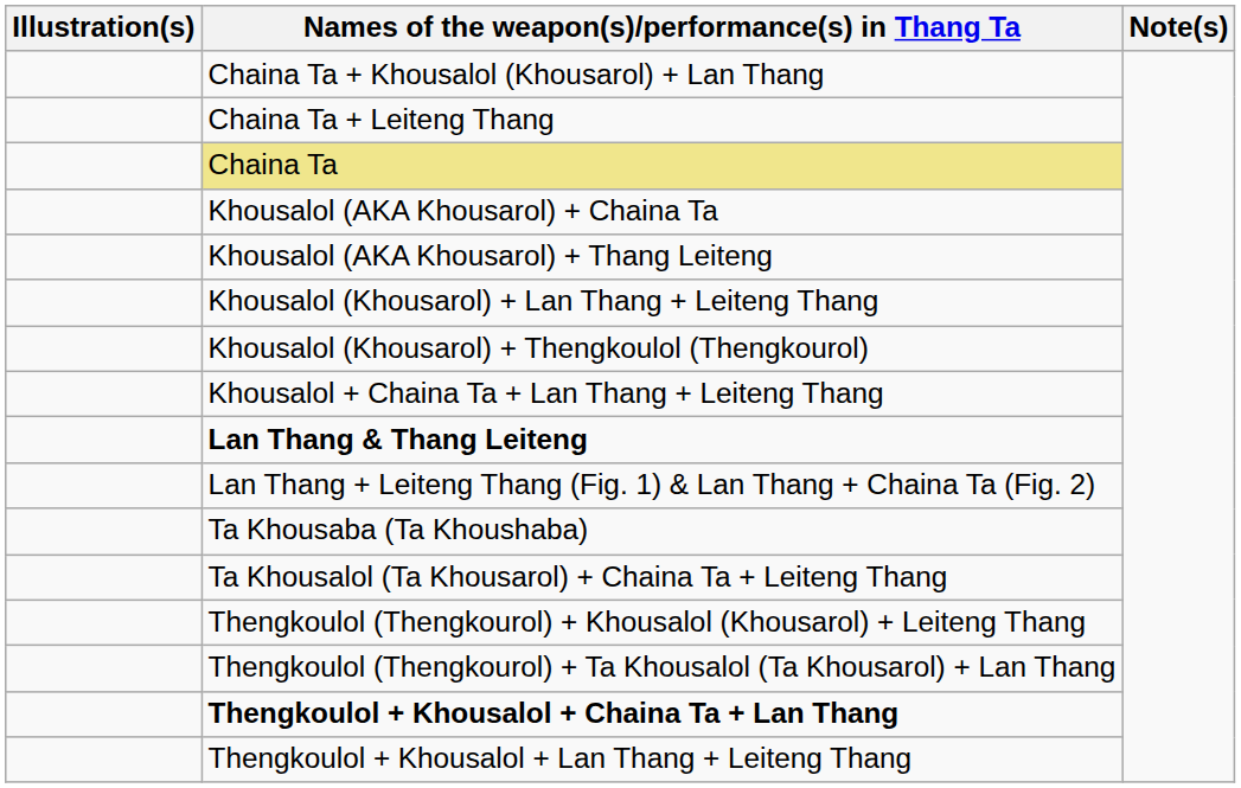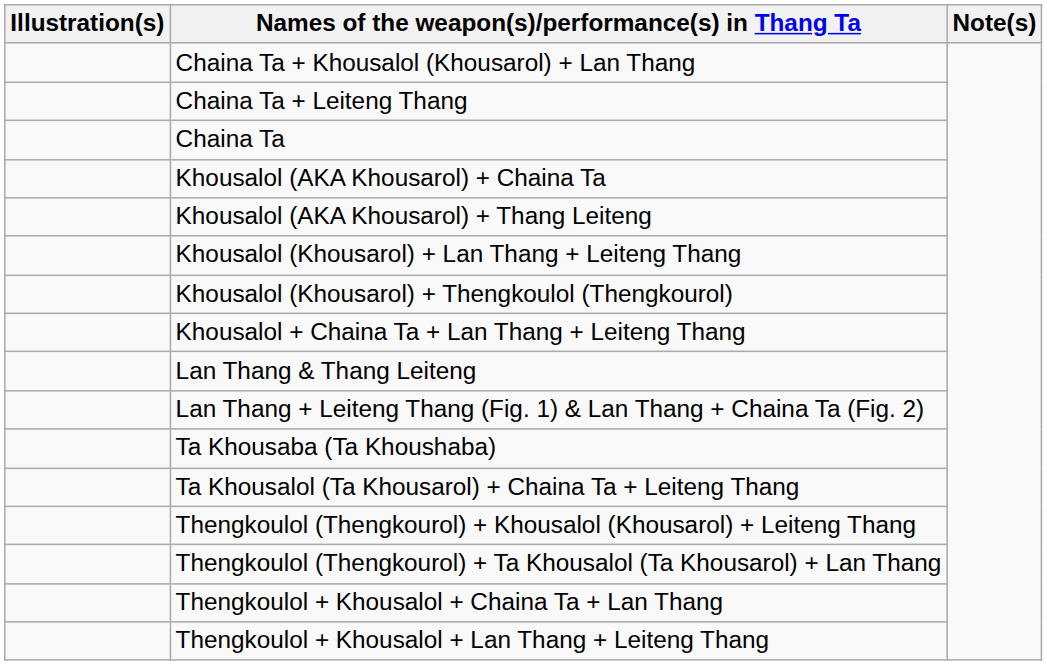Chaina Ta | Names of the weapon(s)/performance(s) in Thang Ta: khaki background -> no background
Lan Thang & Thang Leiteng | Names of the weapon(s)/performance(s) in Thang Ta: bold -> normal
Thengkoulol + Khousalol + Chaina Ta + Lan Thang | Names of the weapon(s)/performance(s) in Thang Ta: bold -> normal
